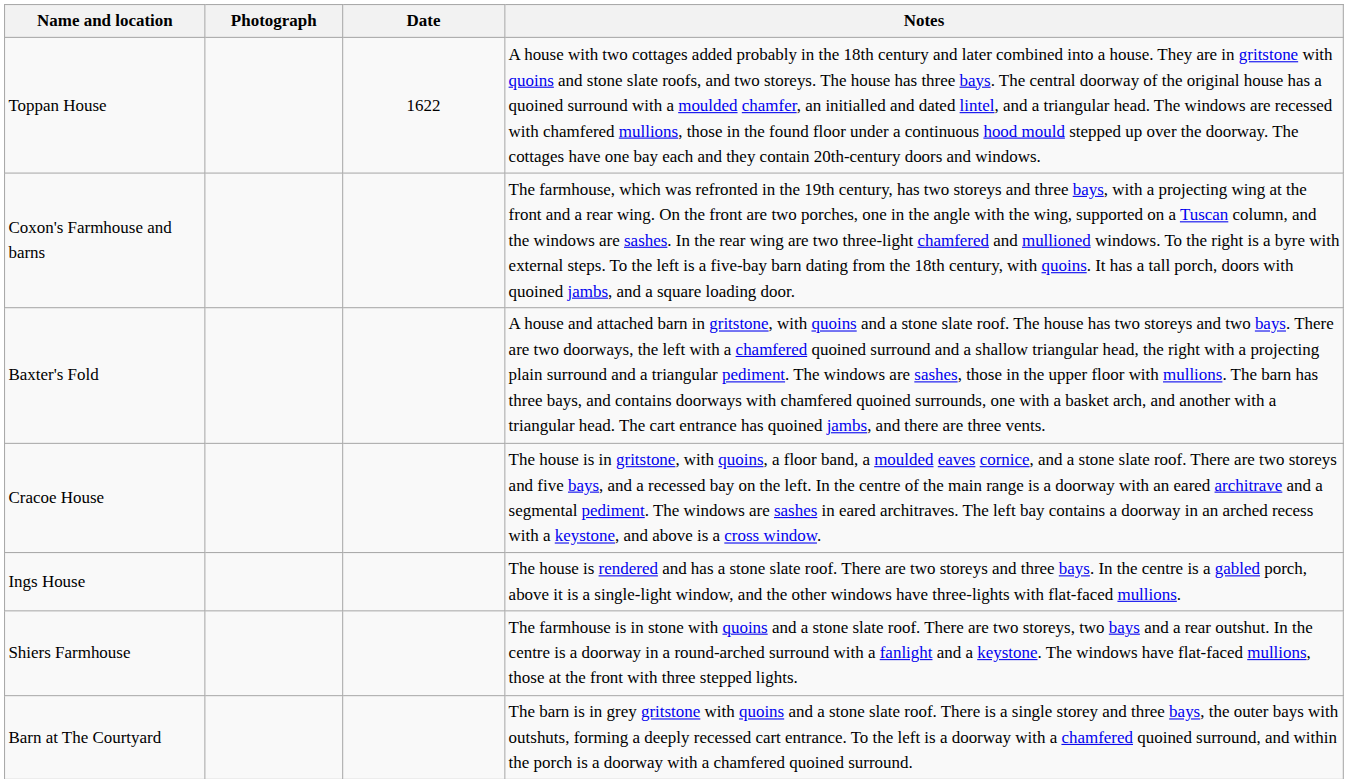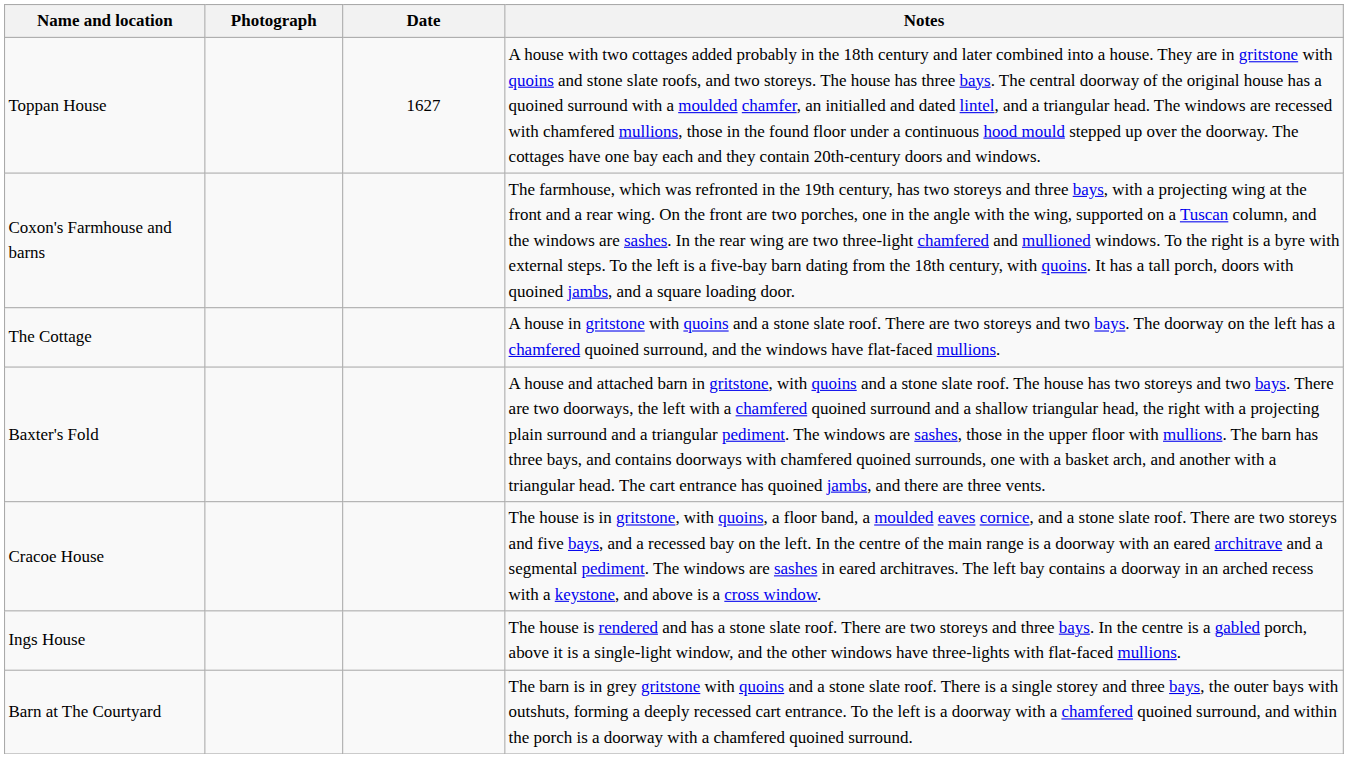Toppan House | Date: 1622 -> 1627
+ row: The Cottage | A house in gritstone with quoins and a stone slate roof. There are two storeys and two bays. The doorway on the left has a chamfered quoined surround, and the windows have flat-faced mullions.
- row: Shiers Farmhouse | The farmhouse is in stone with quoins and a stone slate roof. There are two storeys, two bays and a rear outshut. In the centre is a doorway in a round-arched surround with a fanlight and a keystone. The windows have flat-faced mullions, those at the front with three stepped lights.
